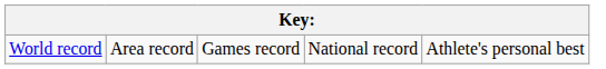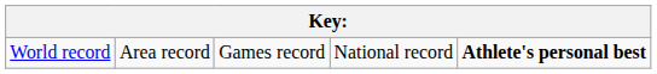World record | column 5: normal -> bold
